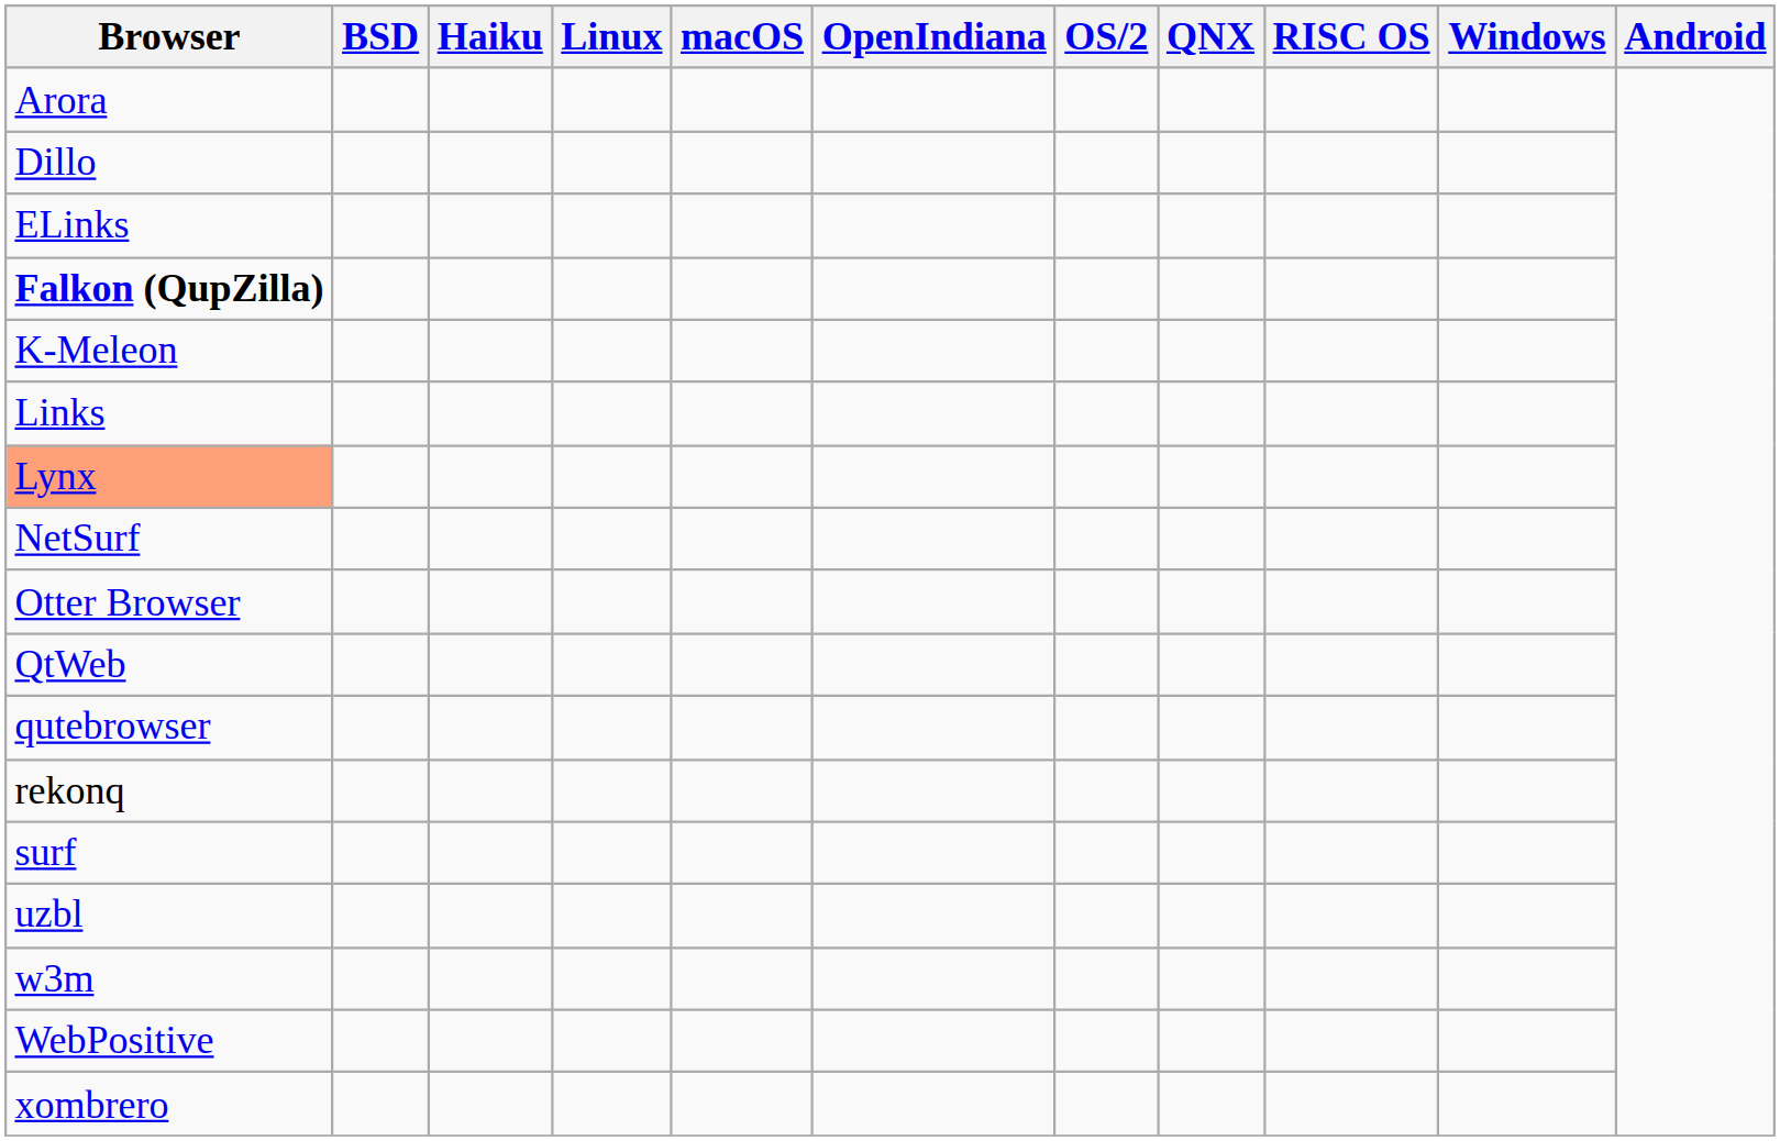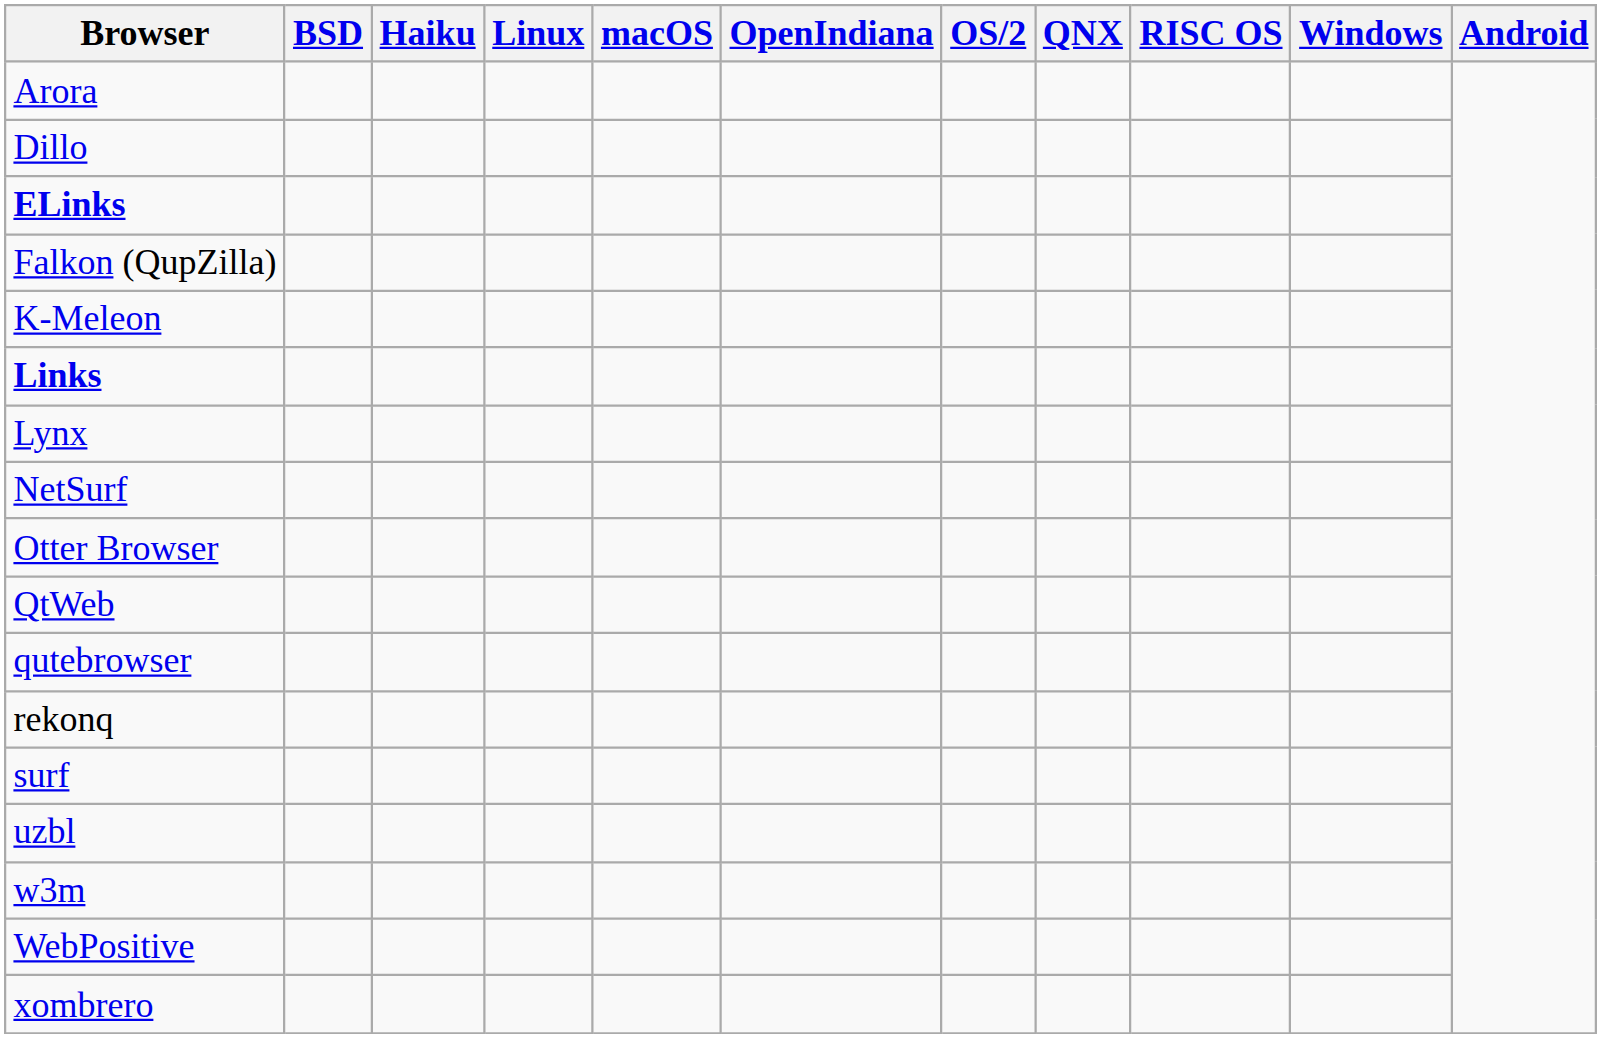ELinks | Browser: normal -> bold
Falkon (QupZilla) | Browser: bold -> normal
Links | Browser: normal -> bold
Lynx | Browser: lightsalmon background -> no background
